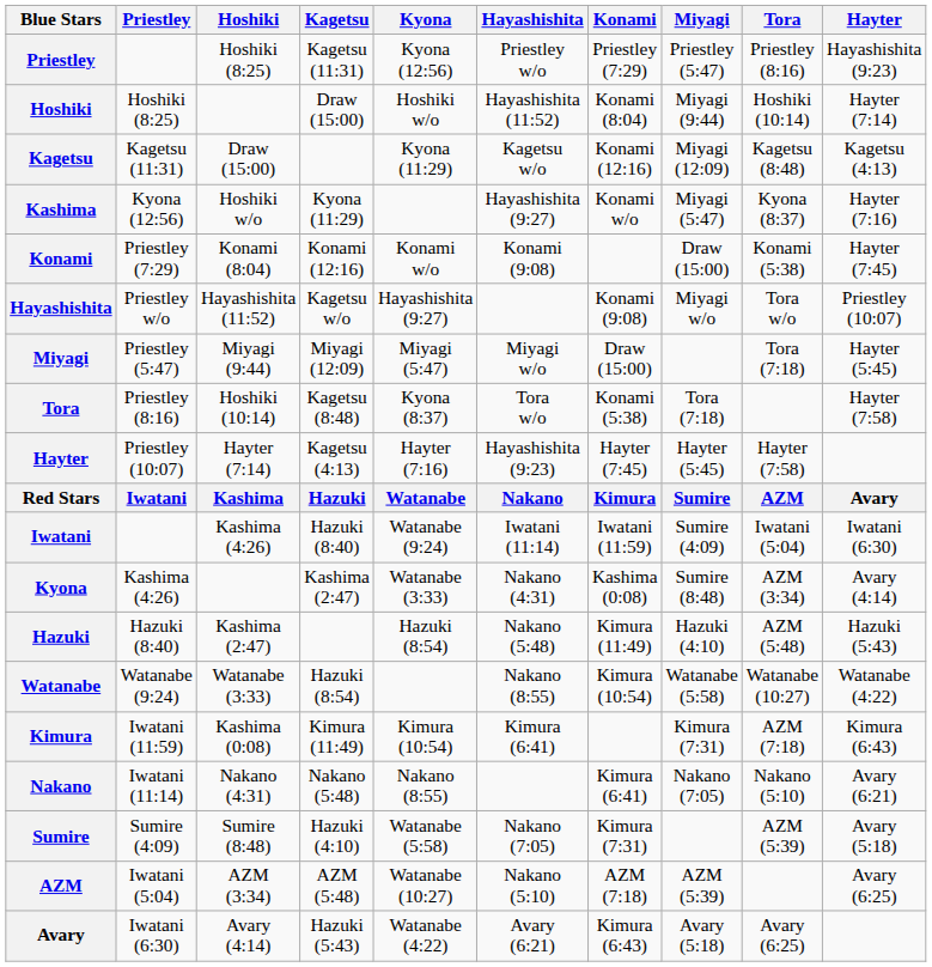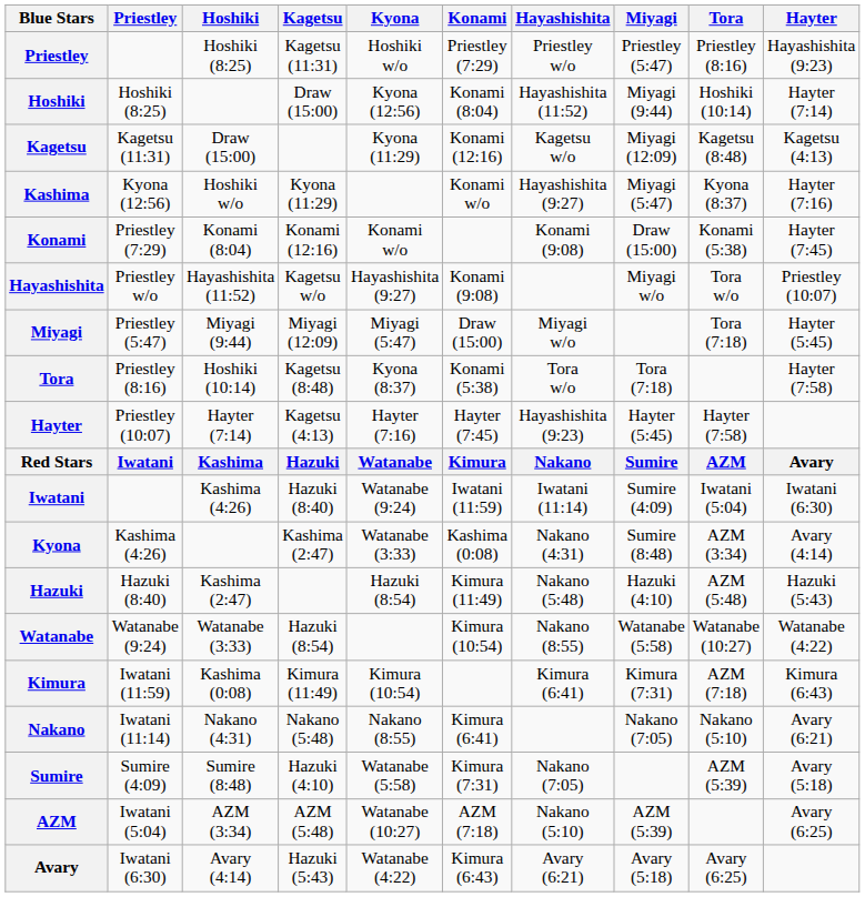columns swapped: Konami <-> Hayashishita
row 2 | Kyona: Kyona (12:56) -> Hoshiki w/o
row 3 | Kyona: Hoshiki w/o -> Kyona (12:56)
